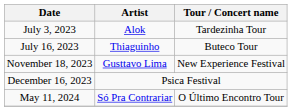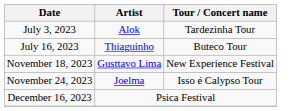+ row: November 24, 2023 | Joelma | Isso é Calypso Tour
- row: May 11, 2024 | Só Pra Contrariar | O Último Encontro Tour
